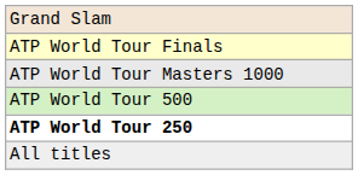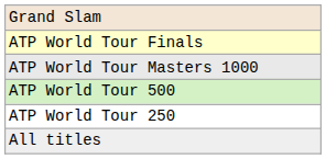row 5 | column 1: bold -> normal
